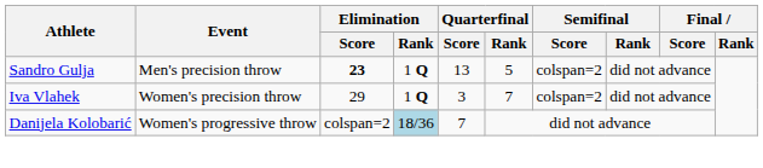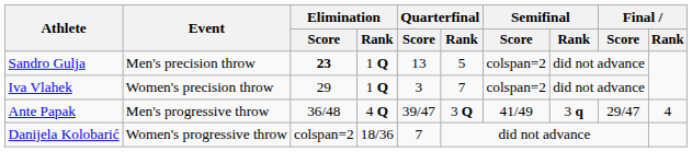+ row: Ante Papak | Men's progressive throw | 36/48 | 4 Q | 39/47 | 3 Q | 41/49 | 3 q | 29/47 | 4
Danijela Kolobarić | Elimination / Rank: lightblue background -> no background
